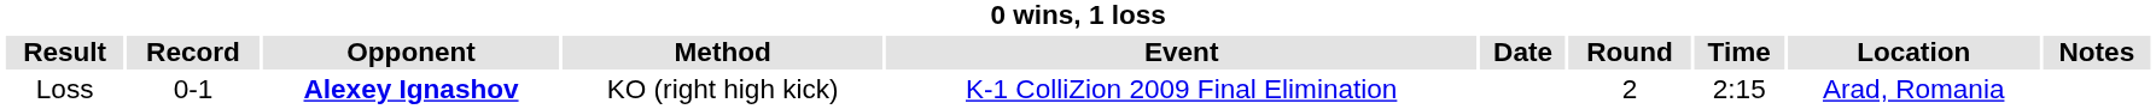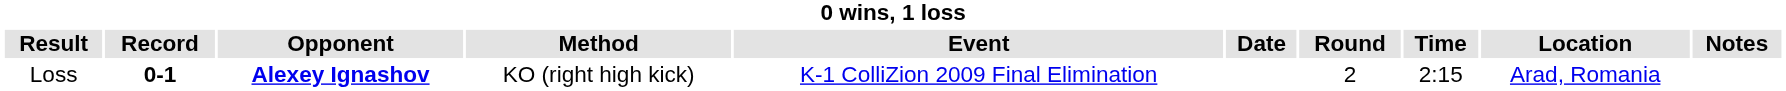Loss | Record: normal -> bold
